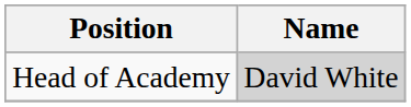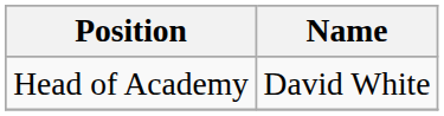Head of Academy | Name: lightgrey background -> no background
